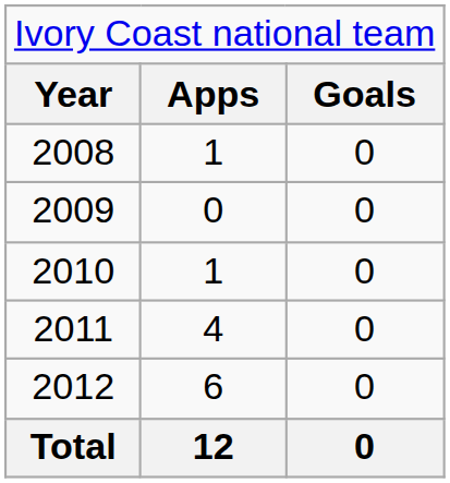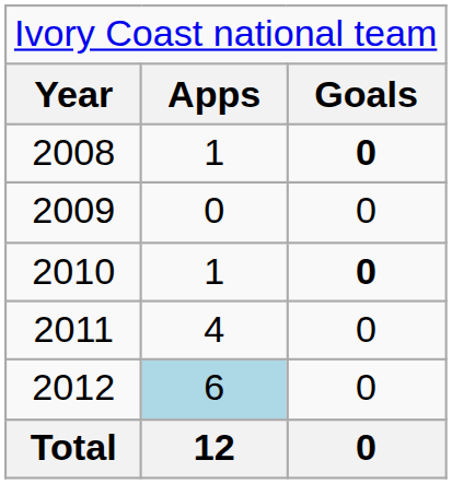2008 | column 3: normal -> bold
2010 | column 3: normal -> bold
2012 | column 2: no background -> lightblue background
